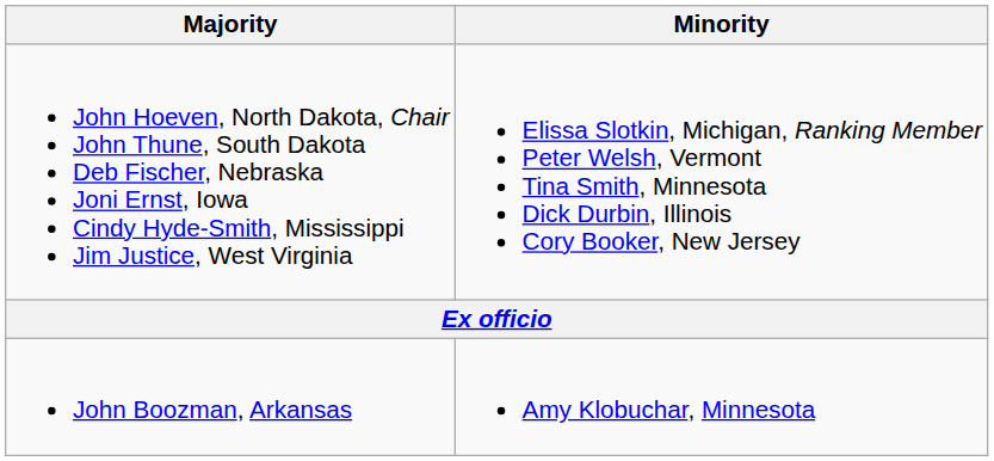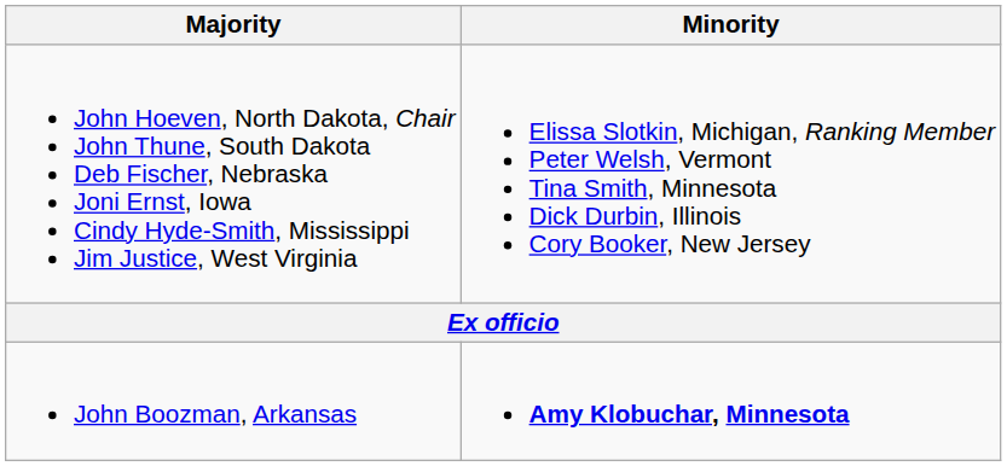John Boozman, Arkansas | Minority: normal -> bold
